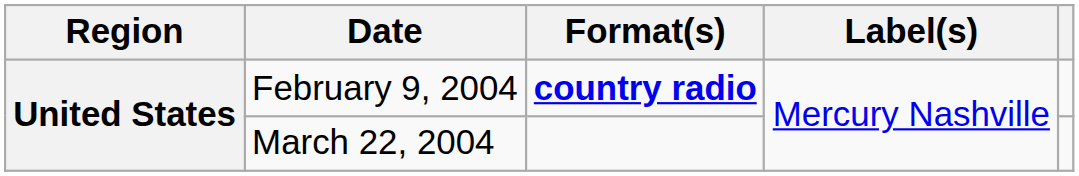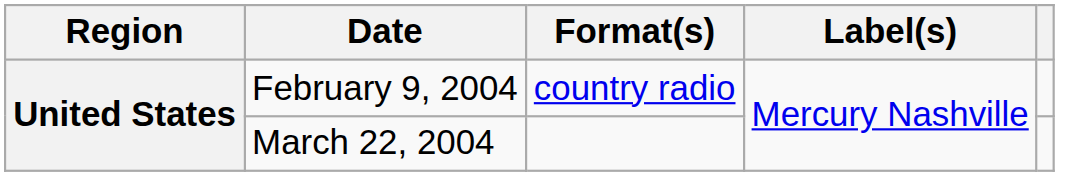February 9, 2004 | Format(s): bold -> normal
